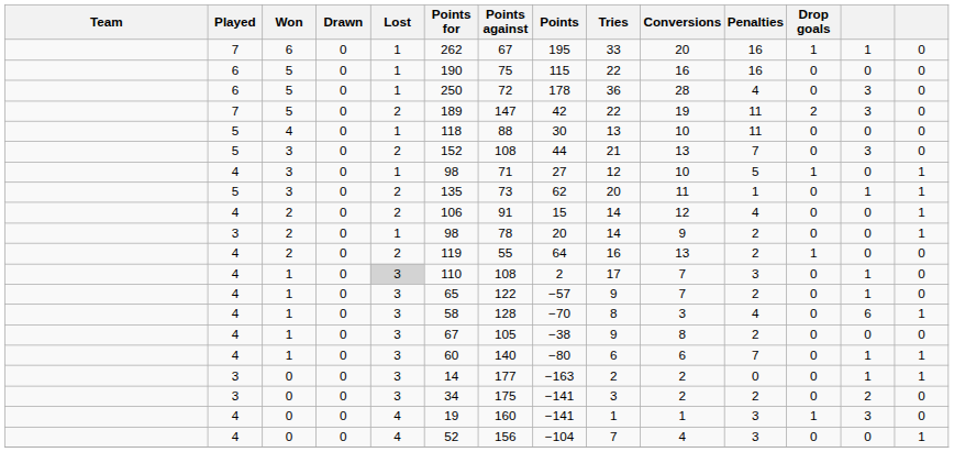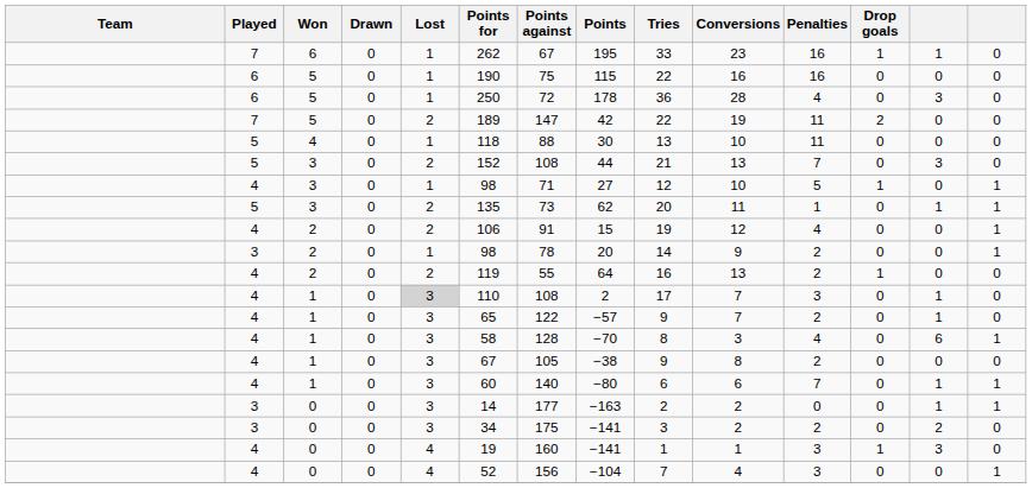row 2 | Conversions: 20 -> 23
row 5 | column 13: 3 -> 0
row 10 | Tries: 14 -> 19
